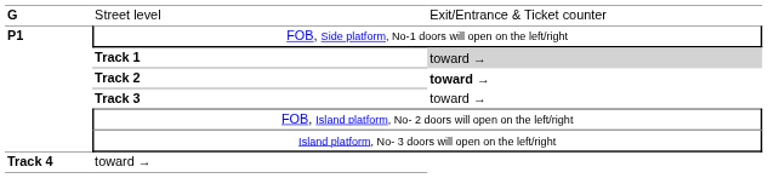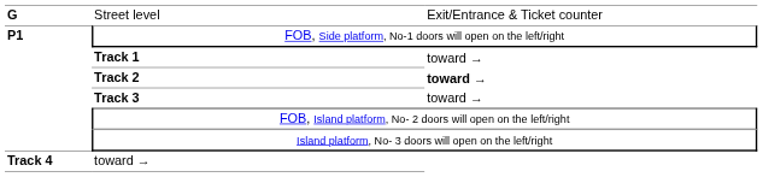Track 1 | column 3: lightgrey background -> no background
